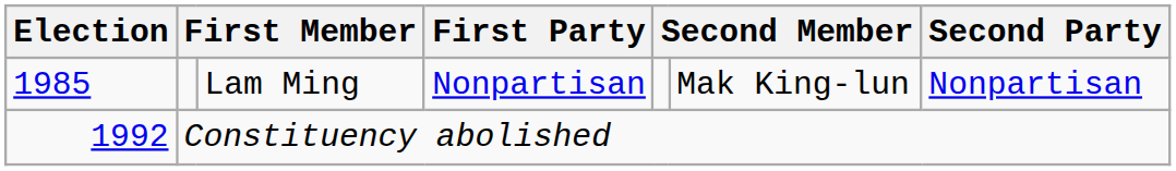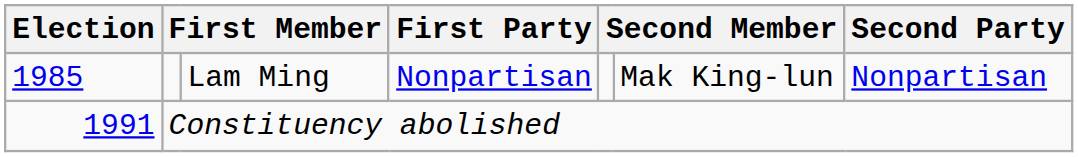Constituency abolished | Election: 1992 -> 1991
